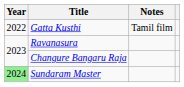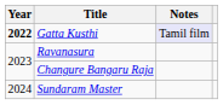Gatta Kusthi | Year: normal -> bold
Gatta Kusthi | Notes: no background -> lavender background
Sundaram Master | Year: lightgreen background -> no background
